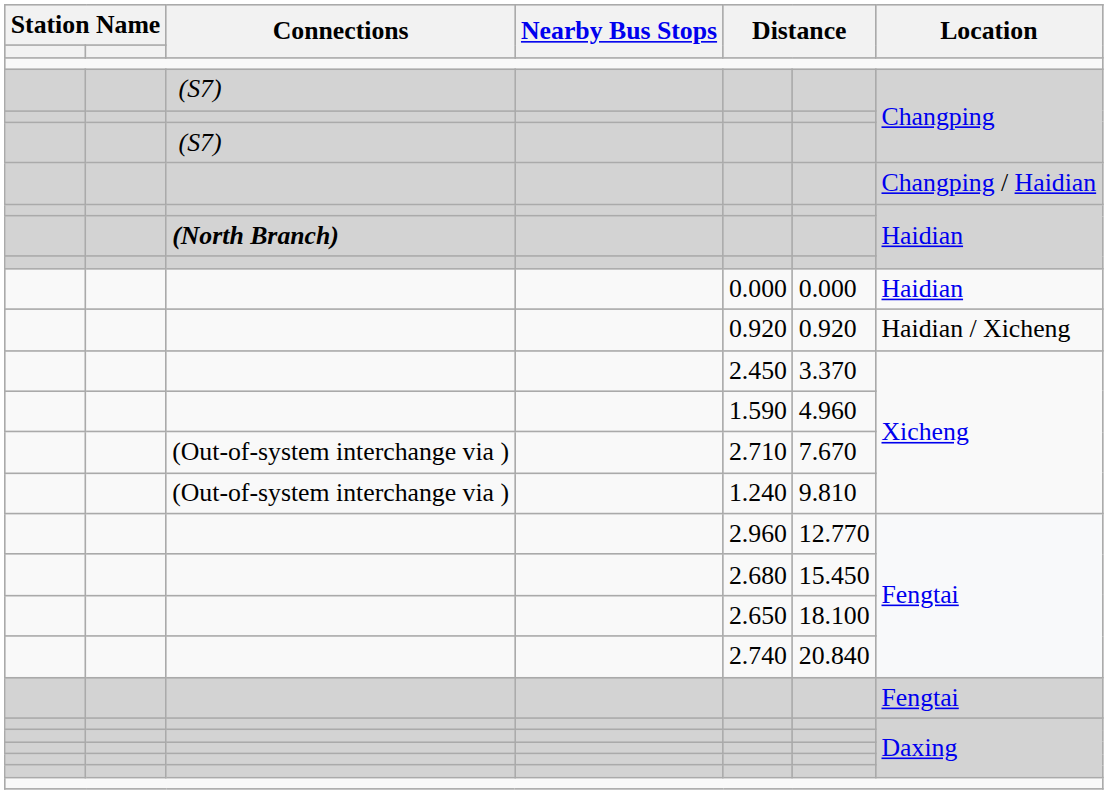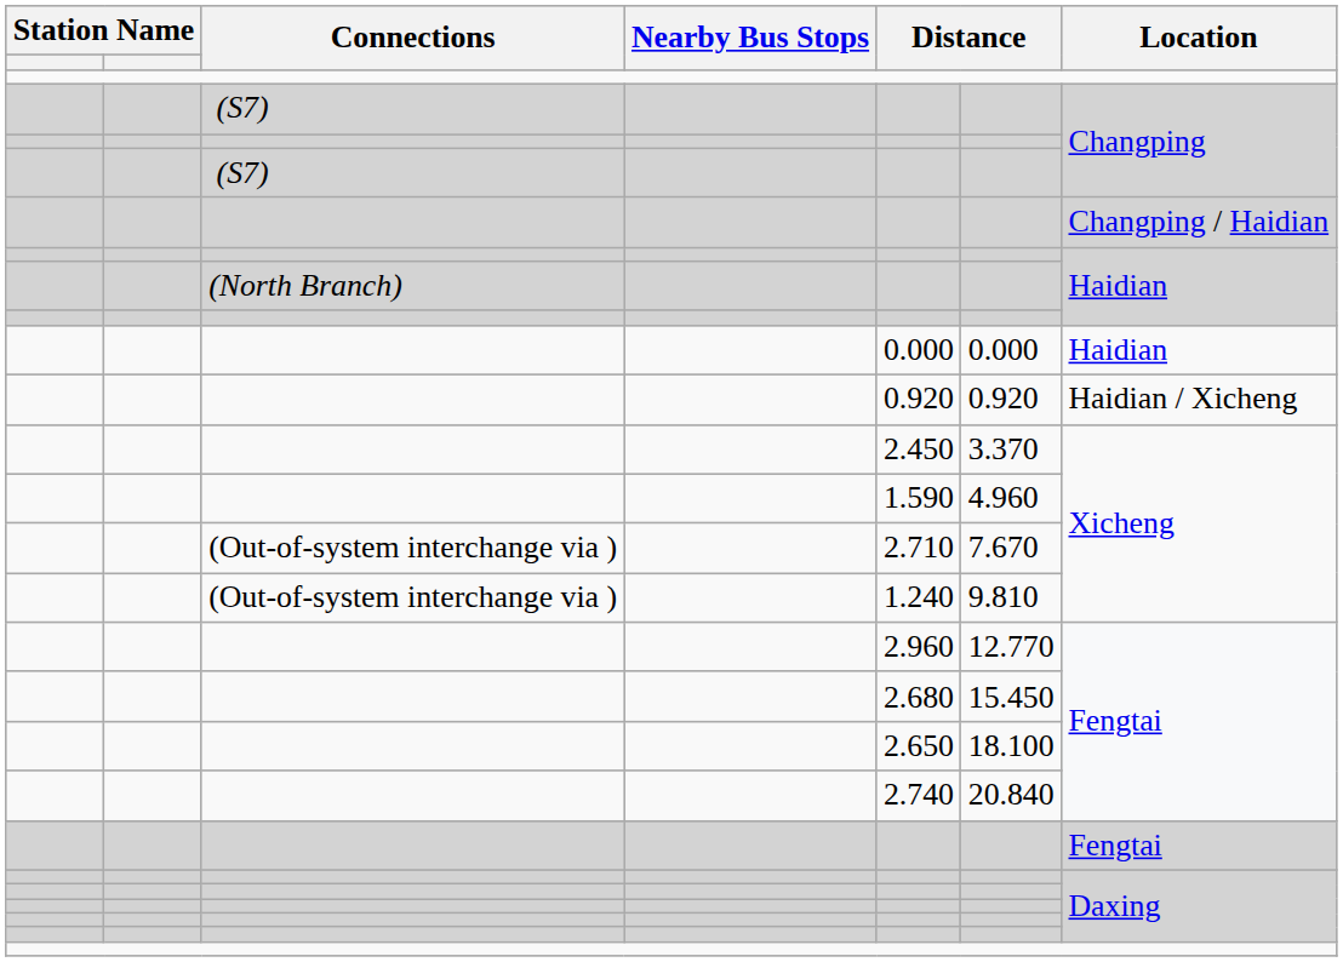(North Branch) | Connections: bold -> normal
